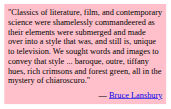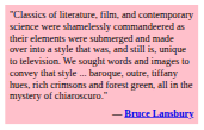row 2 | column 1: normal -> bold
